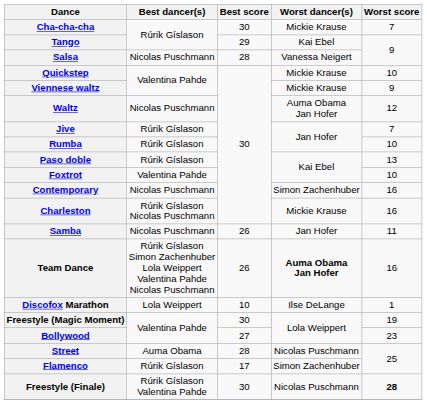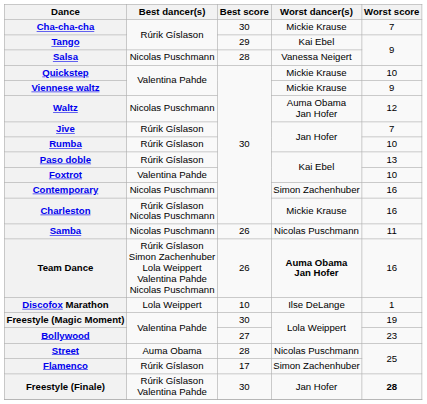Samba | Worst dancer(s): Jan Hofer -> Nicolas Puschmann
Freestyle (Finale) | Worst dancer(s): Nicolas Puschmann -> Jan Hofer
